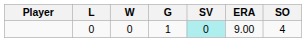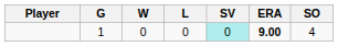columns swapped: G <-> L
row 2 | ERA: normal -> bold
